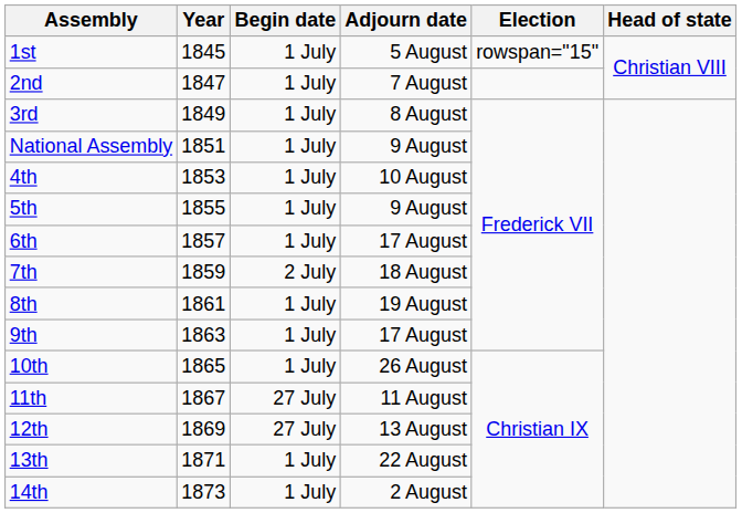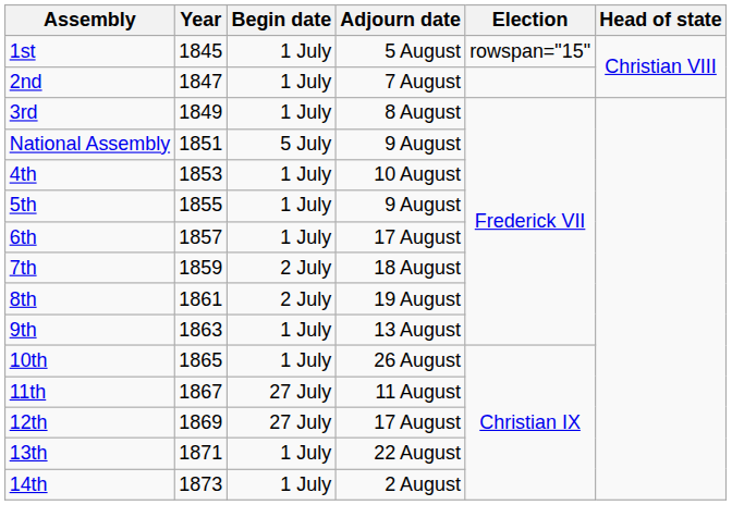National Assembly | Begin date: 1 July -> 5 July
8th | Begin date: 1 July -> 2 July
9th | Adjourn date: 17 August -> 13 August
12th | Adjourn date: 13 August -> 17 August
